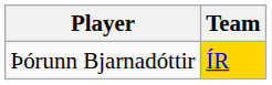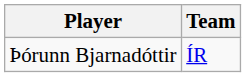Þórunn Bjarnadóttir | Team: gold background -> no background
